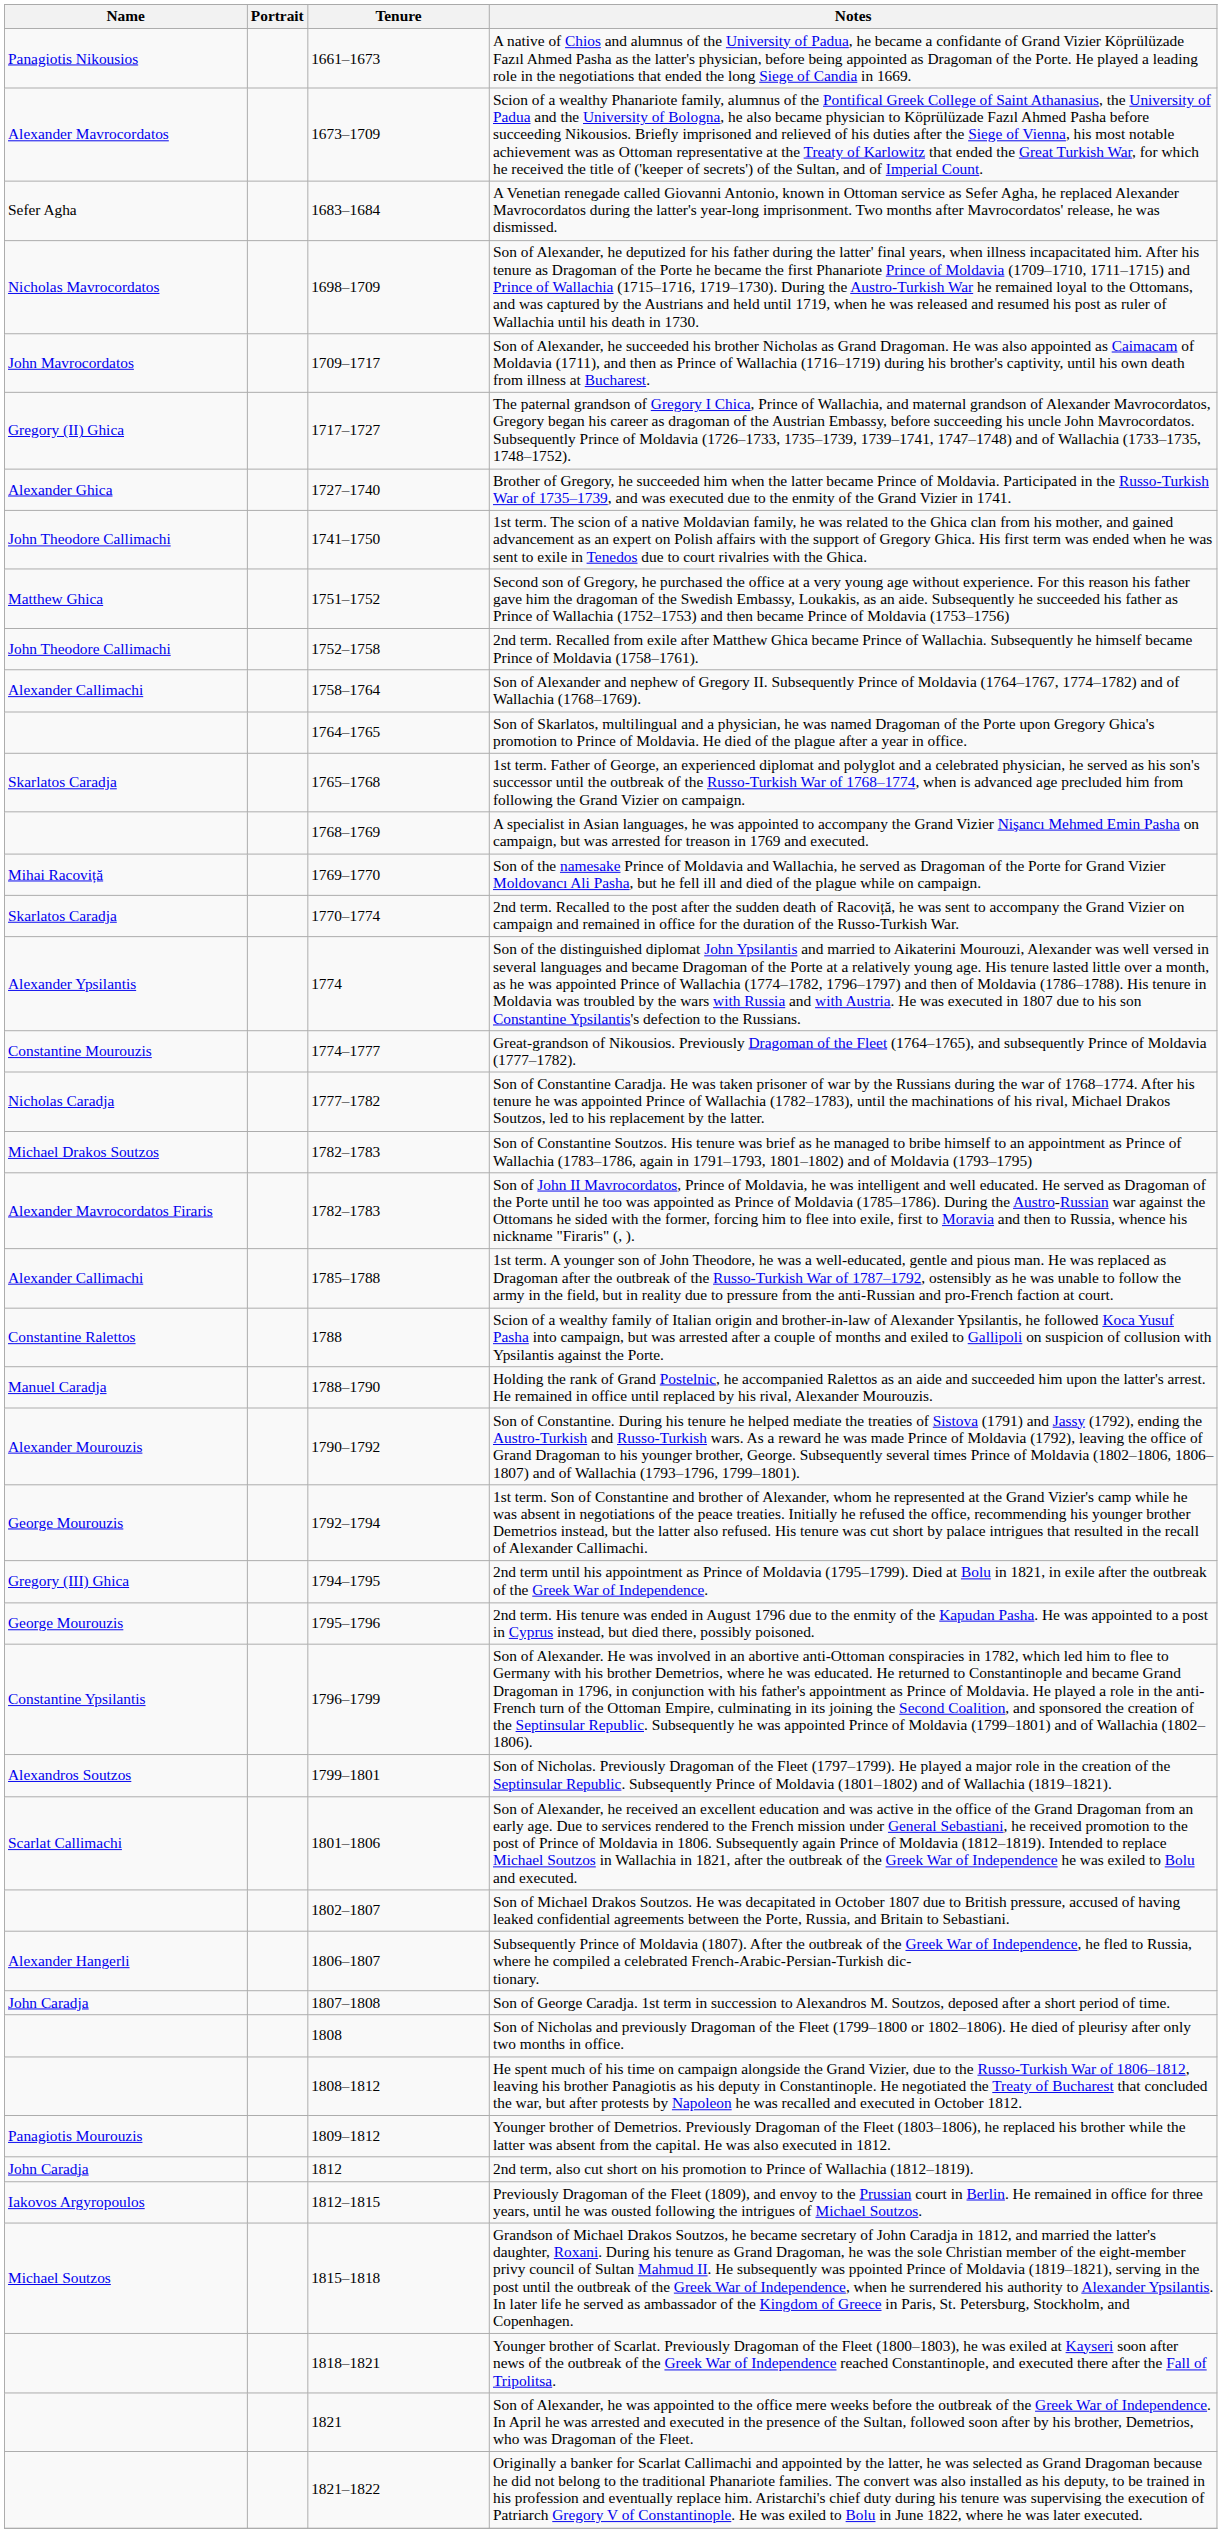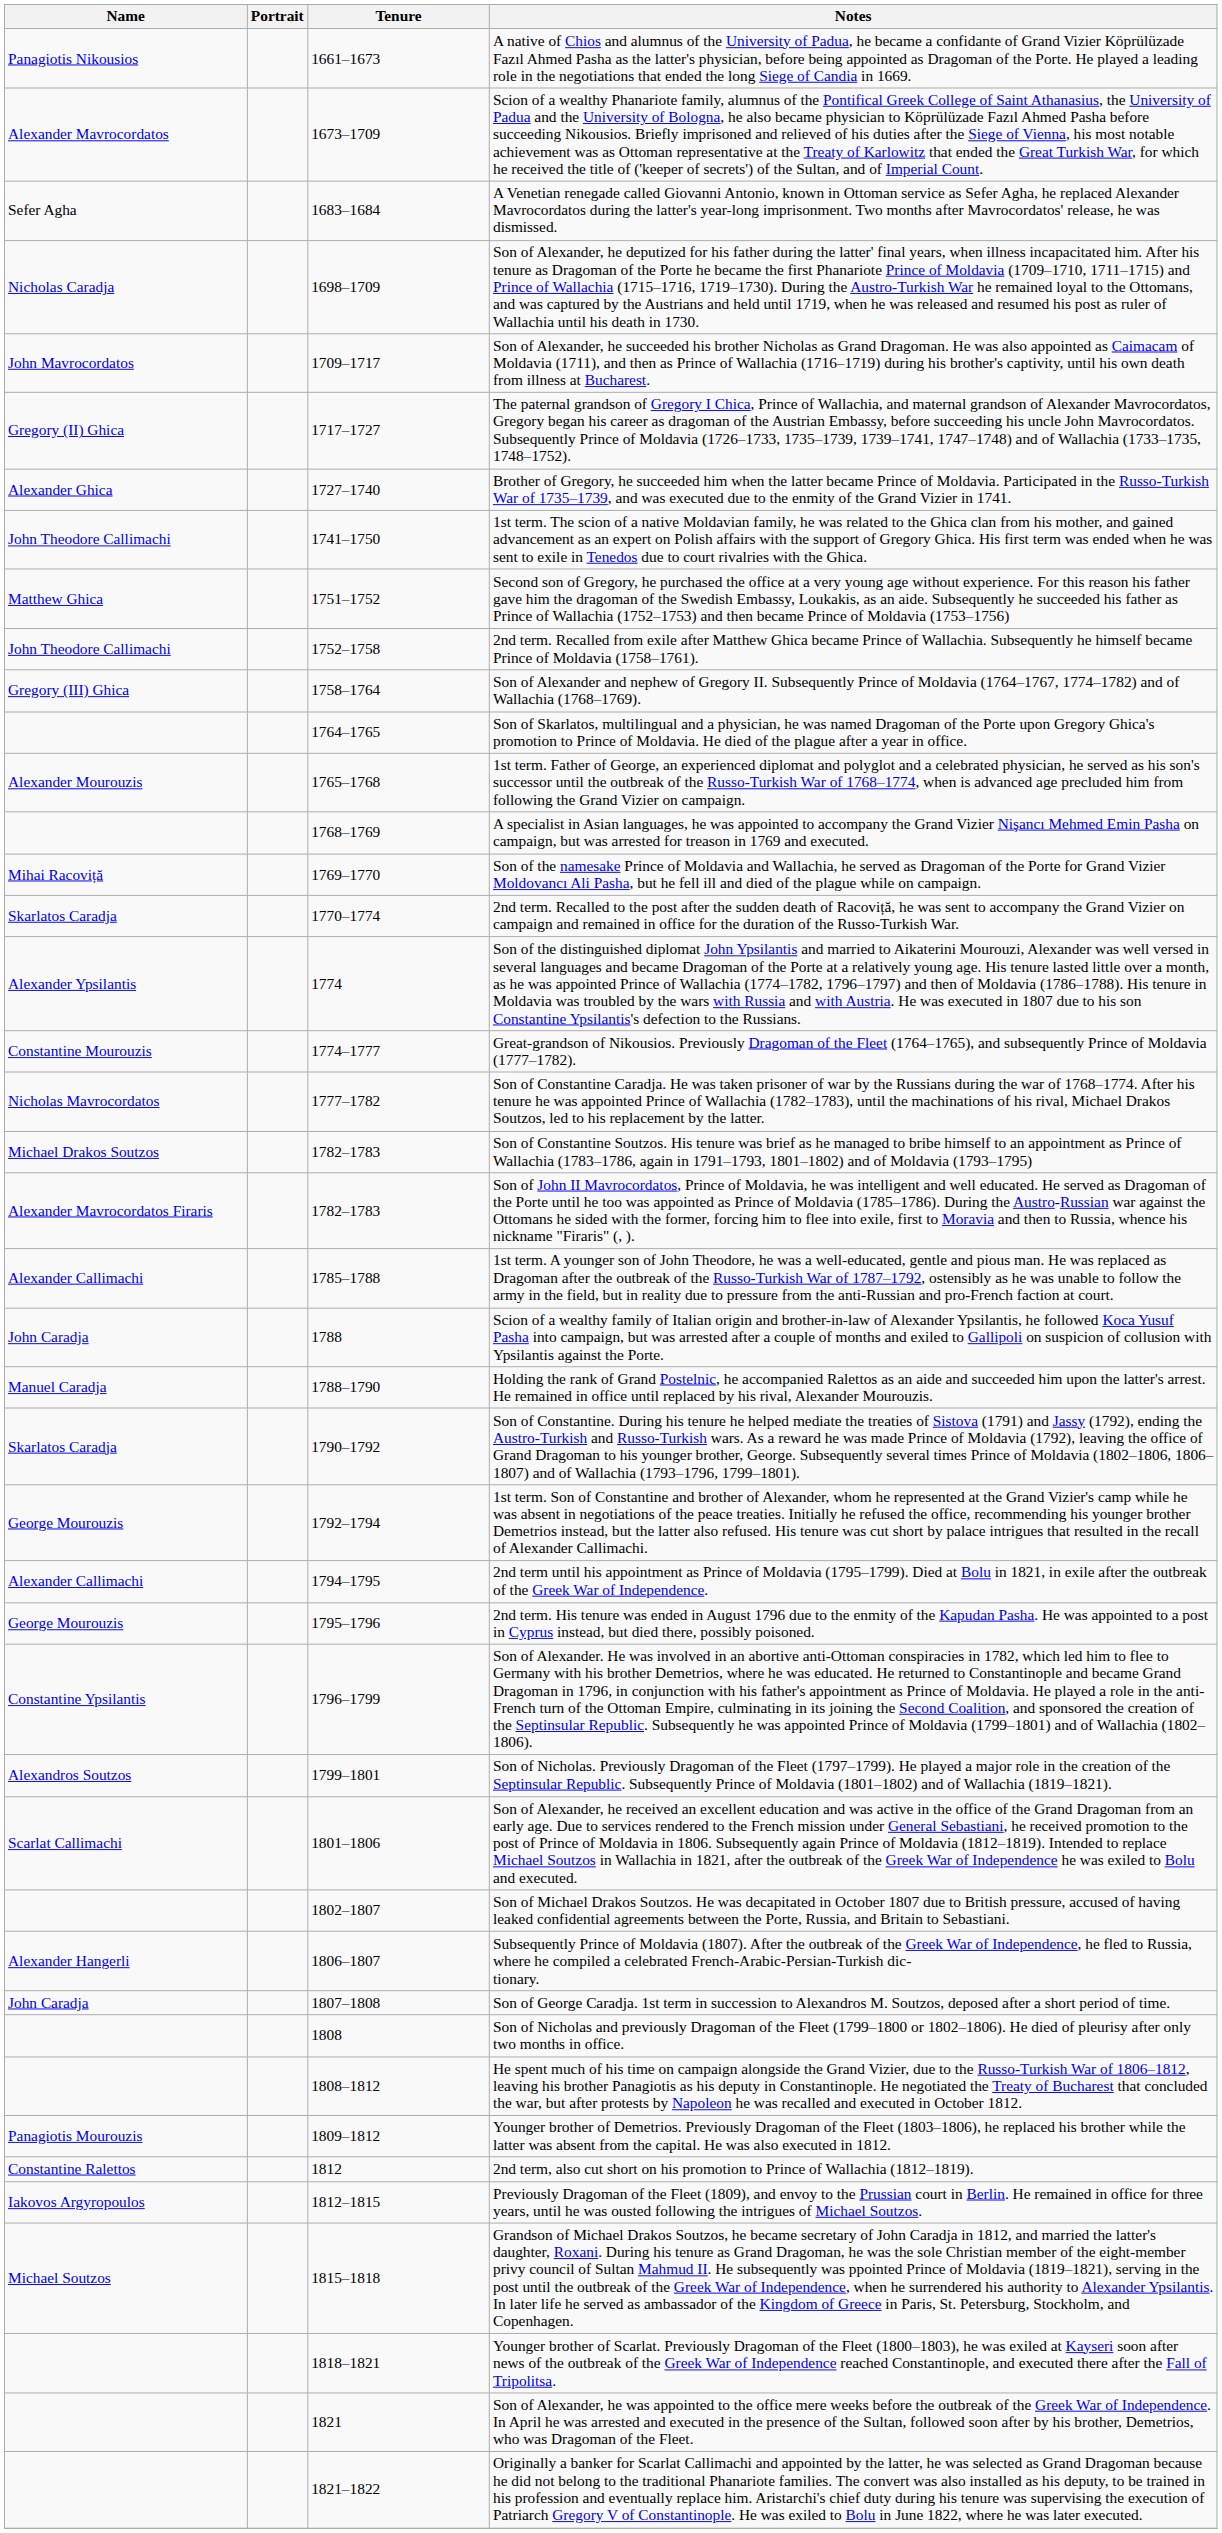row 5 | Name: Nicholas Mavrocordatos -> Nicholas Caradja
row 12 | Name: Alexander Callimachi -> Gregory (III) Ghica
row 14 | Name: Skarlatos Caradja -> Alexander Mourouzis
row 20 | Name: Nicholas Caradja -> Nicholas Mavrocordatos
row 24 | Name: Constantine Ralettos -> John Caradja
row 26 | Name: Alexander Mourouzis -> Skarlatos Caradja
row 28 | Name: Gregory (III) Ghica -> Alexander Callimachi
row 39 | Name: John Caradja -> Constantine Ralettos
